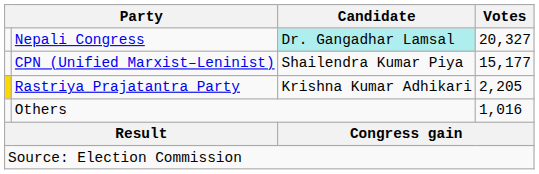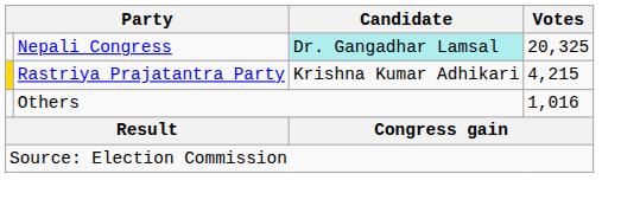Nepali Congress | Votes: 20,327 -> 20,325
- row: CPN (Unified Marxist–Leninist) | Shailendra Kumar Piya | 15,177
Rastriya Prajatantra Party | Votes: 2,205 -> 4,215
